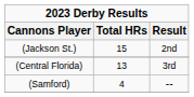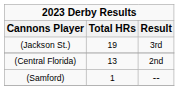(Jackson St.) | Total HRs: 15 -> 19
(Jackson St.) | Result: 2nd -> 3rd
(Central Florida) | Result: 3rd -> 2nd
(Samford) | Total HRs: 4 -> 1
